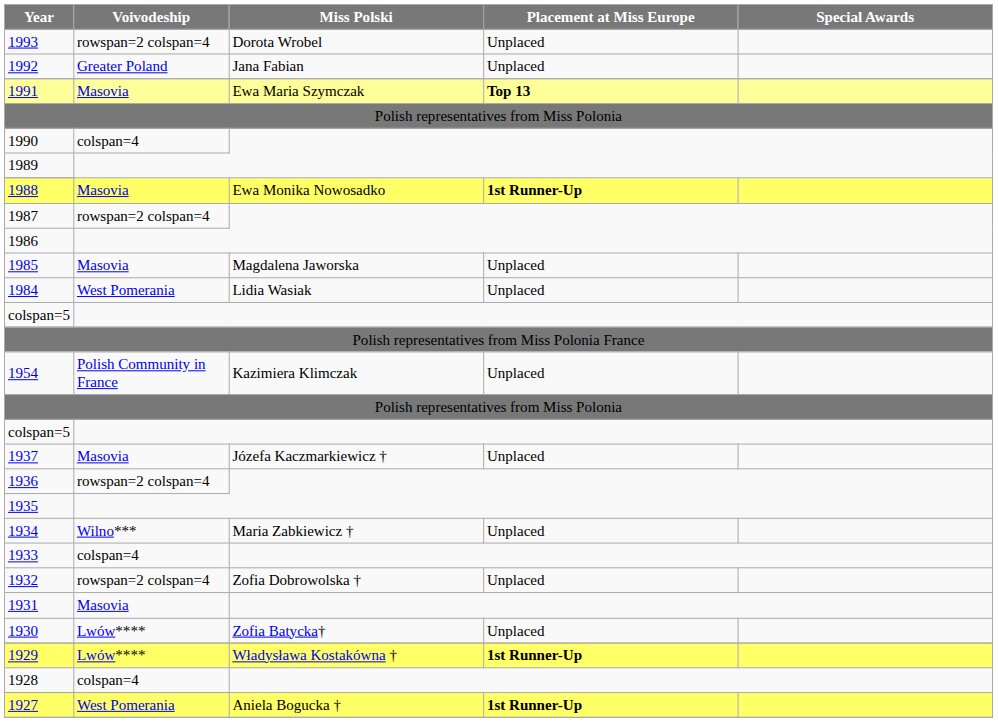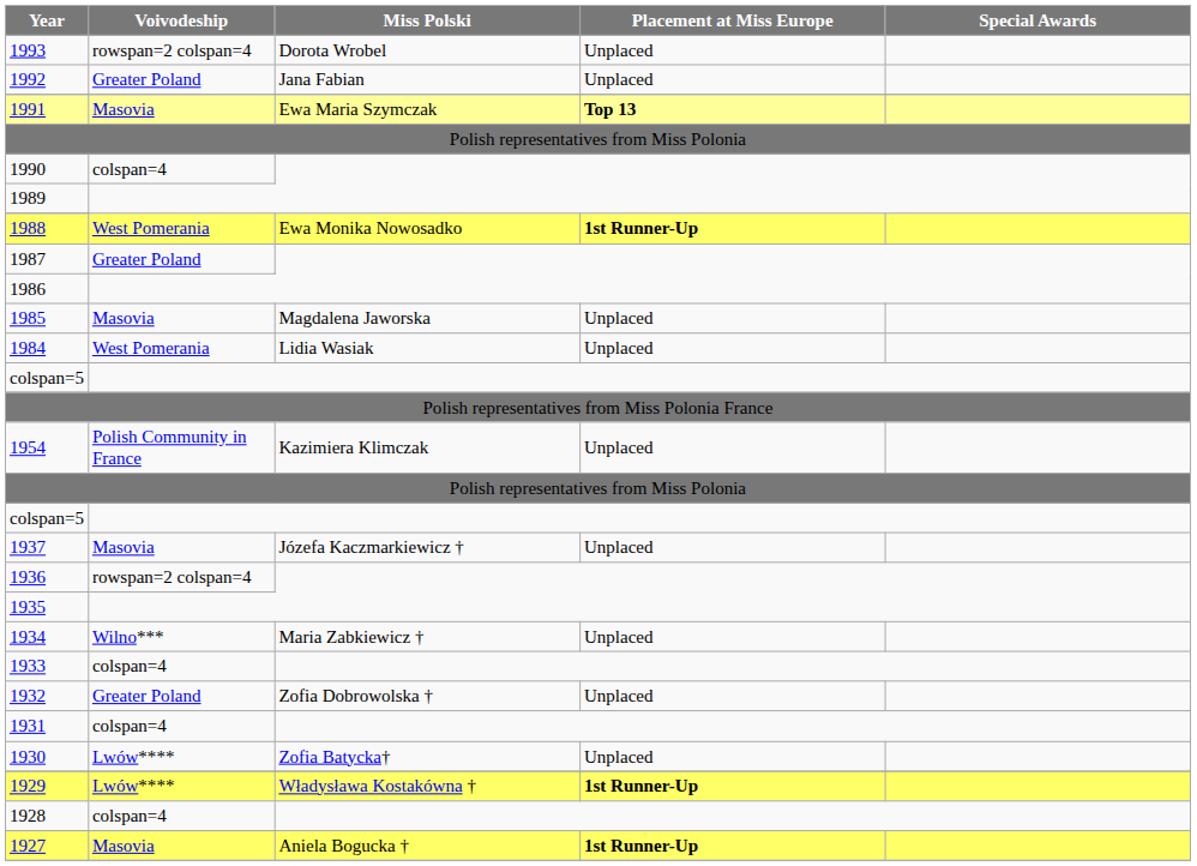1988 | Voivodeship: Masovia -> West Pomerania
1987 | Voivodeship: rowspan=2 colspan=4 -> Greater Poland
1932 | Voivodeship: rowspan=2 colspan=4 -> Greater Poland
1931 | Voivodeship: Masovia -> colspan=4
1927 | Voivodeship: West Pomerania -> Masovia
